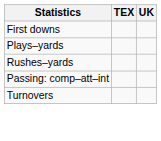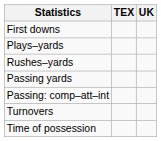+ row: Passing yards
+ row: Time of possession
